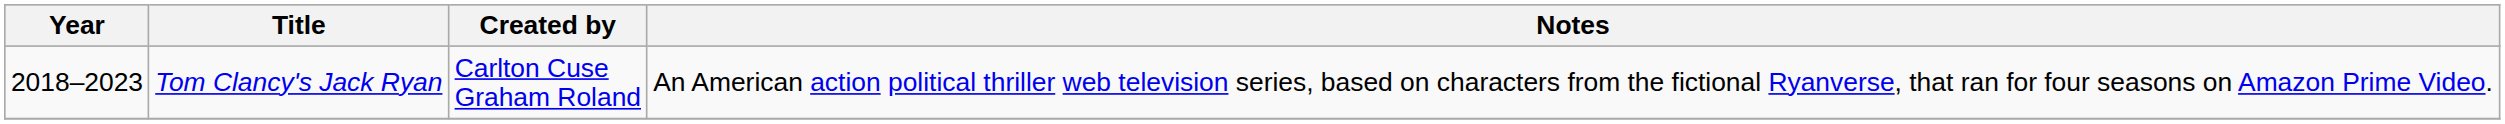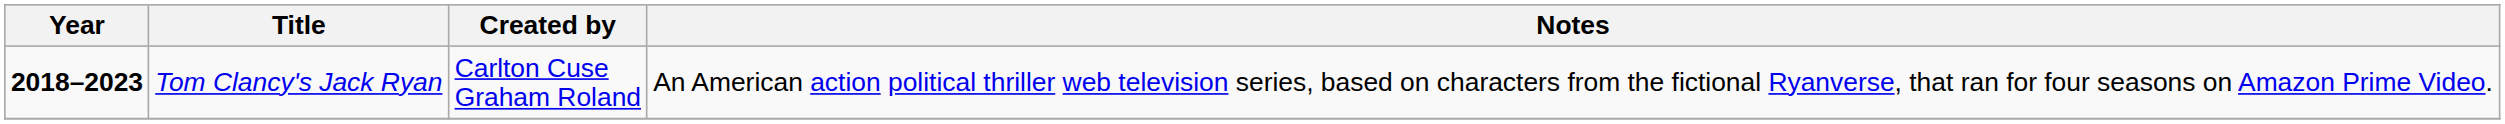Tom Clancy's Jack Ryan | Year: normal -> bold
